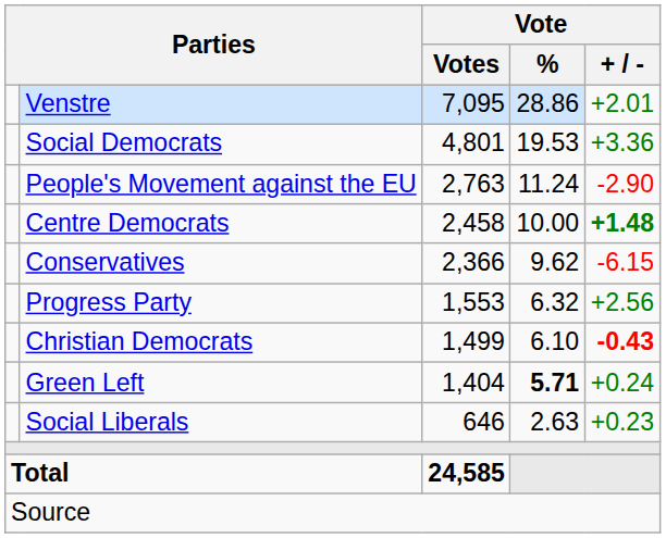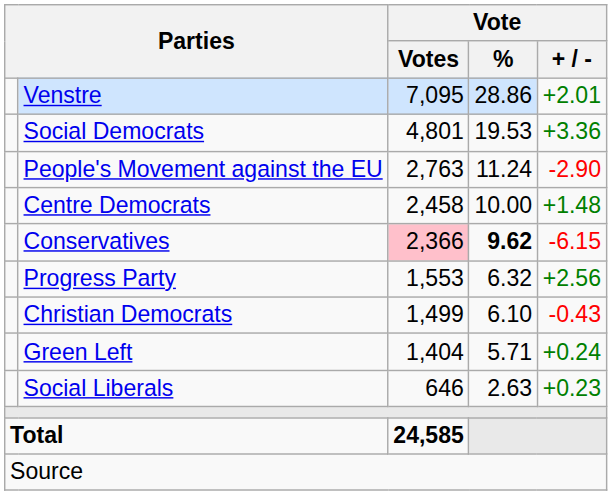Centre Democrats | Vote / + / -: bold -> normal
Conservatives | Vote / Votes: no background -> pink background
Conservatives | Vote / %: normal -> bold
Christian Democrats | Vote / + / -: bold -> normal
Green Left | Vote / %: bold -> normal
